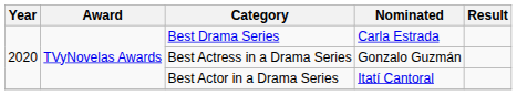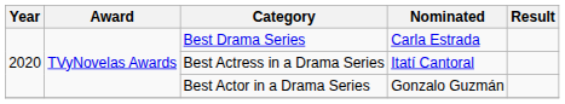Best Actress in a Drama Series | Nominated: Gonzalo Guzmán -> Itatí Cantoral
Best Actor in a Drama Series | Nominated: Itatí Cantoral -> Gonzalo Guzmán
